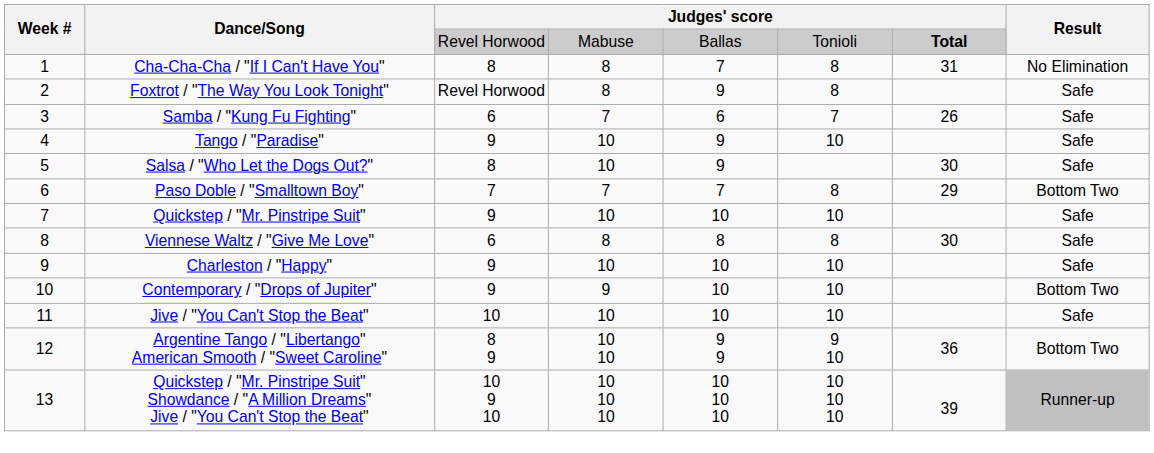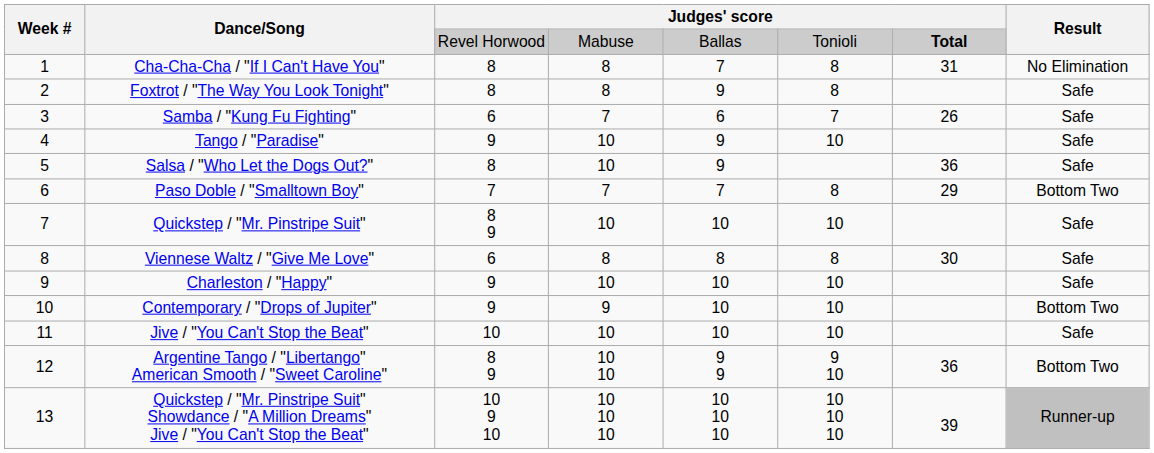Foxtrot / "The Way You Look Tonight" | column 3: Revel Horwood -> 8
Salsa / "Who Let the Dogs Out?" | column 7: 30 -> 36
Quickstep / "Mr. Pinstripe Suit" | column 3: 9 -> 8 9
